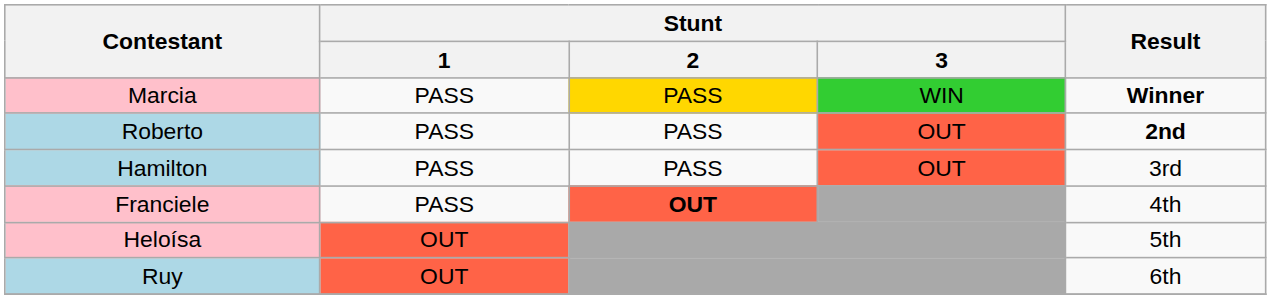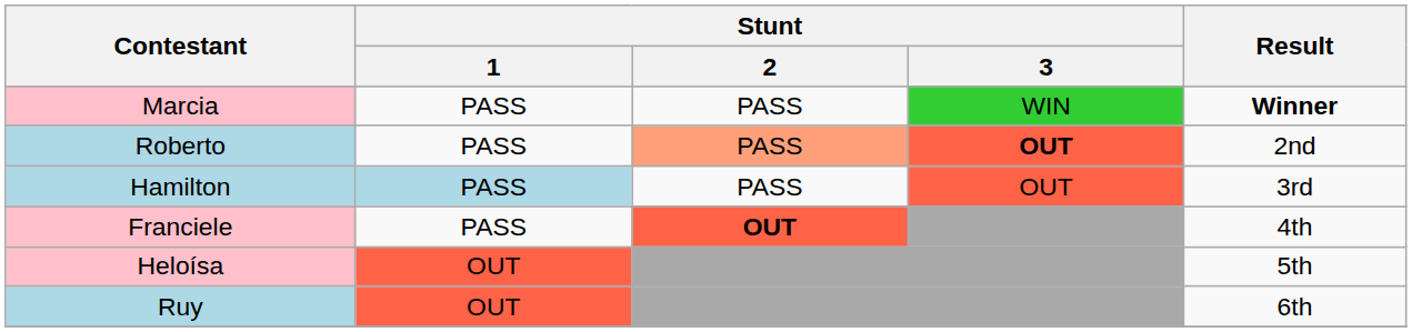Marcia | Stunt / 2: gold background -> no background
Roberto | Stunt / 2: no background -> lightsalmon background
Roberto | Stunt / 3: normal -> bold
Roberto | Result: bold -> normal
Hamilton | Stunt / 1: no background -> lightblue background
